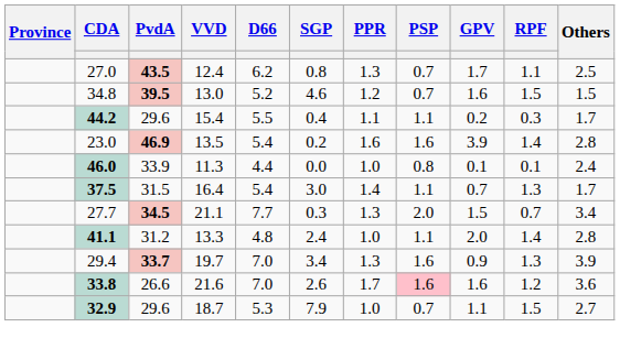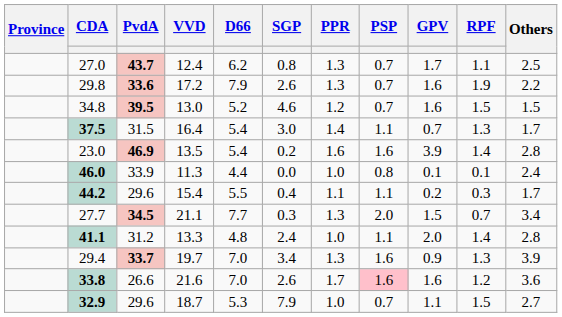27.0 | PvdA: 43.5 -> 43.7
+ row: 29.8 | 33.6 | 17.2 | 7.9 | 2.6 | 1.3 | 0.7 | 1.6 | 1.9 | 2.2
rows swapped: 37.5 <-> 44.2
